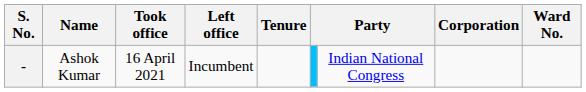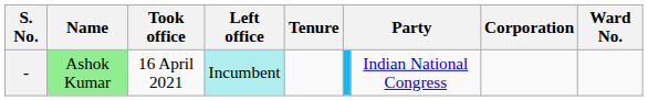- | Name: no background -> lightgreen background
- | Left office: no background -> paleturquoise background
